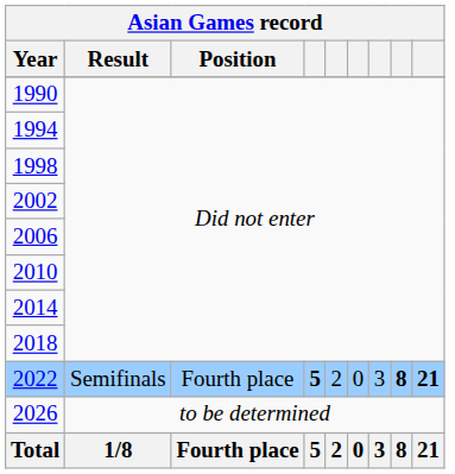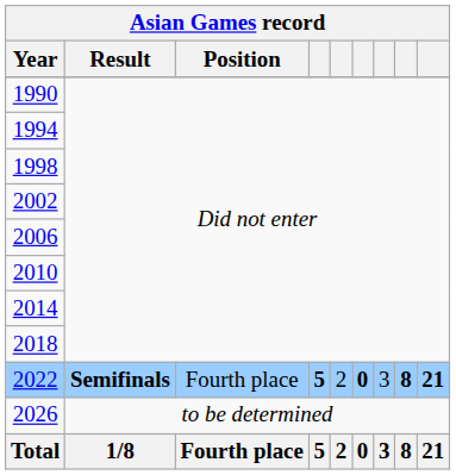2022 | Result: normal -> bold
2022 | column 6: normal -> bold
